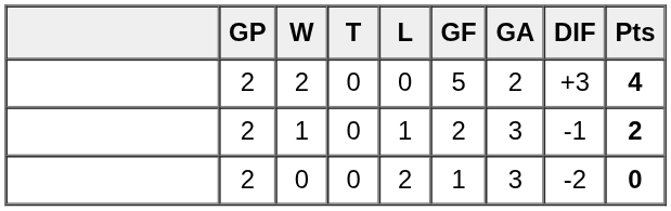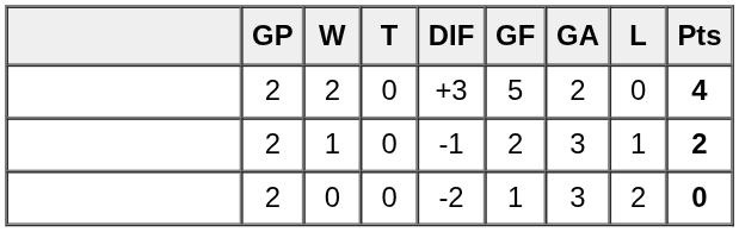columns swapped: L <-> DIF
